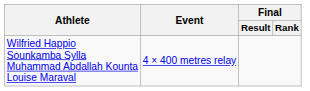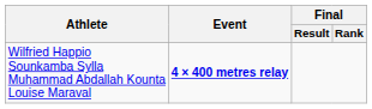row 3 | Event: normal -> bold
